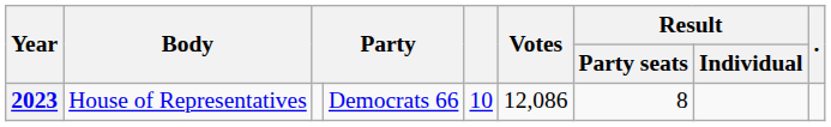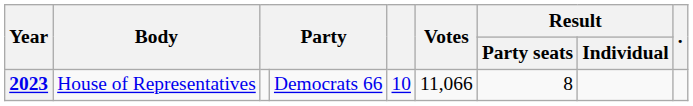2023 | Votes: 12,086 -> 11,066
